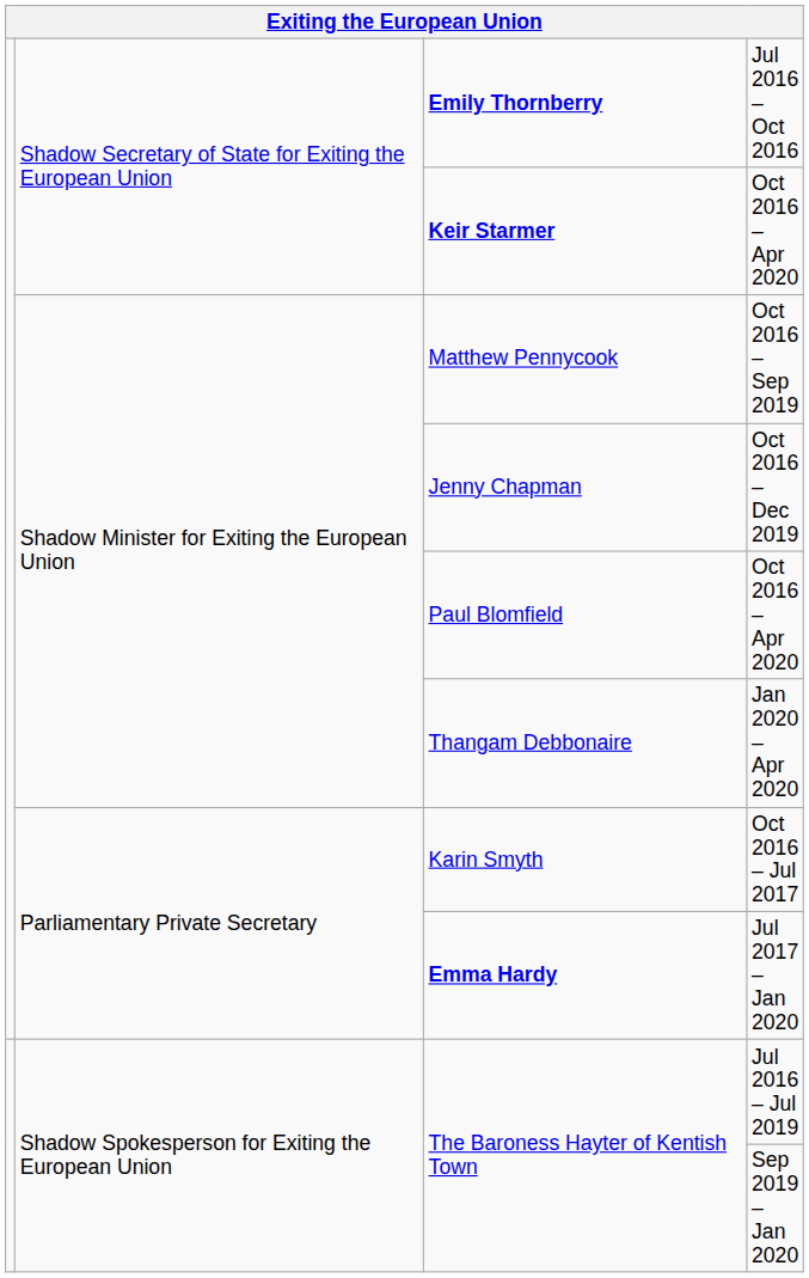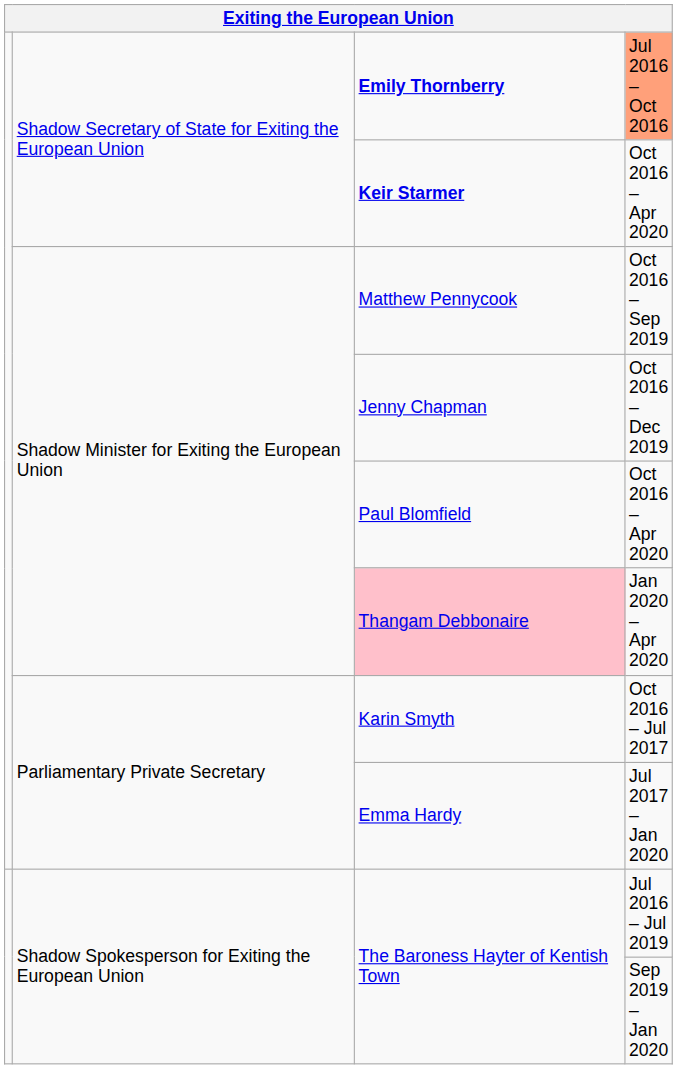Emily Thornberry | column 4: no background -> lightsalmon background
Thangam Debbonaire | column 3: no background -> pink background
Emma Hardy | column 3: bold -> normal
